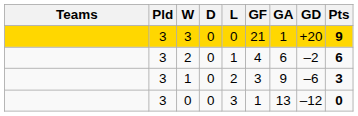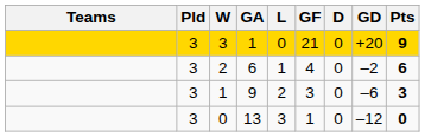columns swapped: D <-> GA
